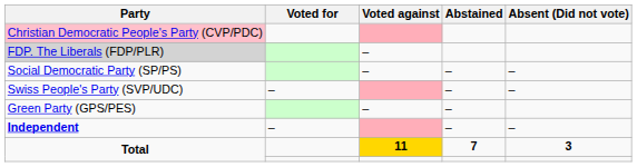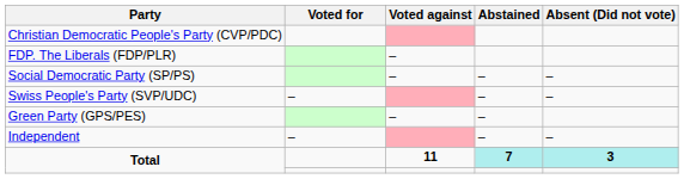Christian Democratic People's Party (CVP/PDC) | Party: pink background -> no background
FDP. The Liberals (FDP/PLR) | Party: lightgrey background -> no background
Independent | Party: bold -> normal
Total / 11 | Voted against: gold background -> no background
Total / 11 | Abstained: no background -> paleturquoise background
Total / 11 | Absent (Did not vote): no background -> paleturquoise background
